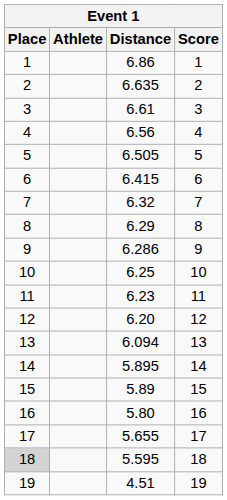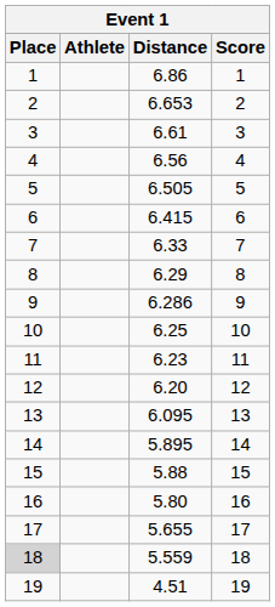row 4 | Distance: 6.635 -> 6.653
row 9 | Distance: 6.32 -> 6.33
row 15 | Distance: 6.094 -> 6.095
row 17 | Distance: 5.89 -> 5.88
row 20 | Distance: 5.595 -> 5.559
